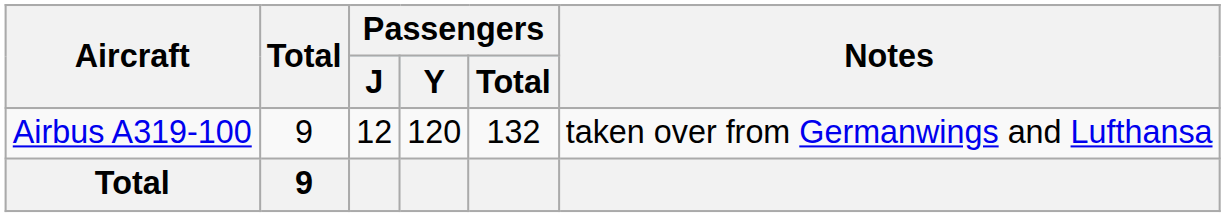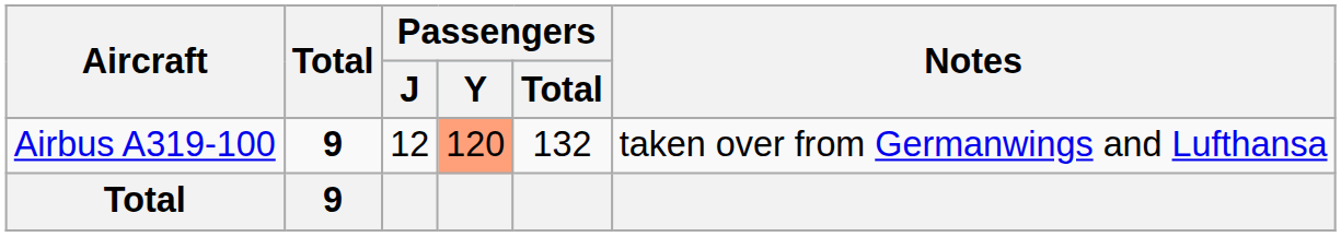Airbus A319-100 | Total: normal -> bold
Airbus A319-100 | Passengers / Y: no background -> lightsalmon background
